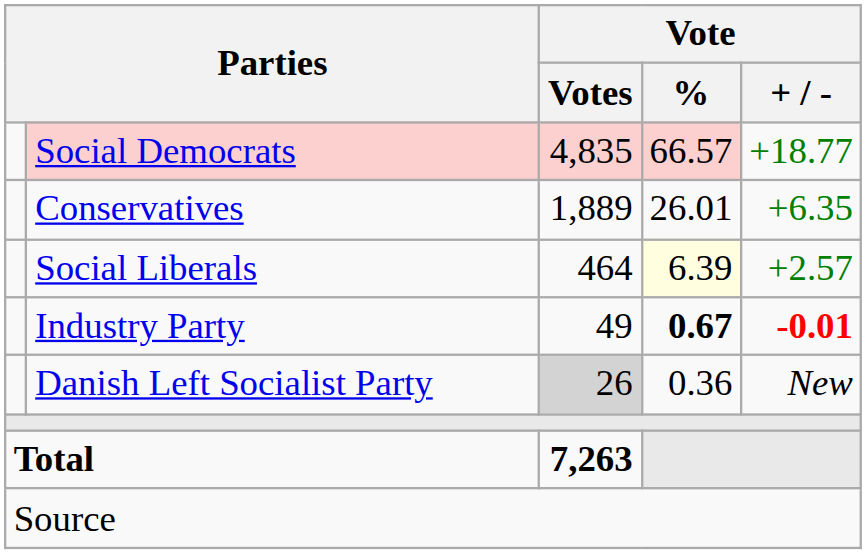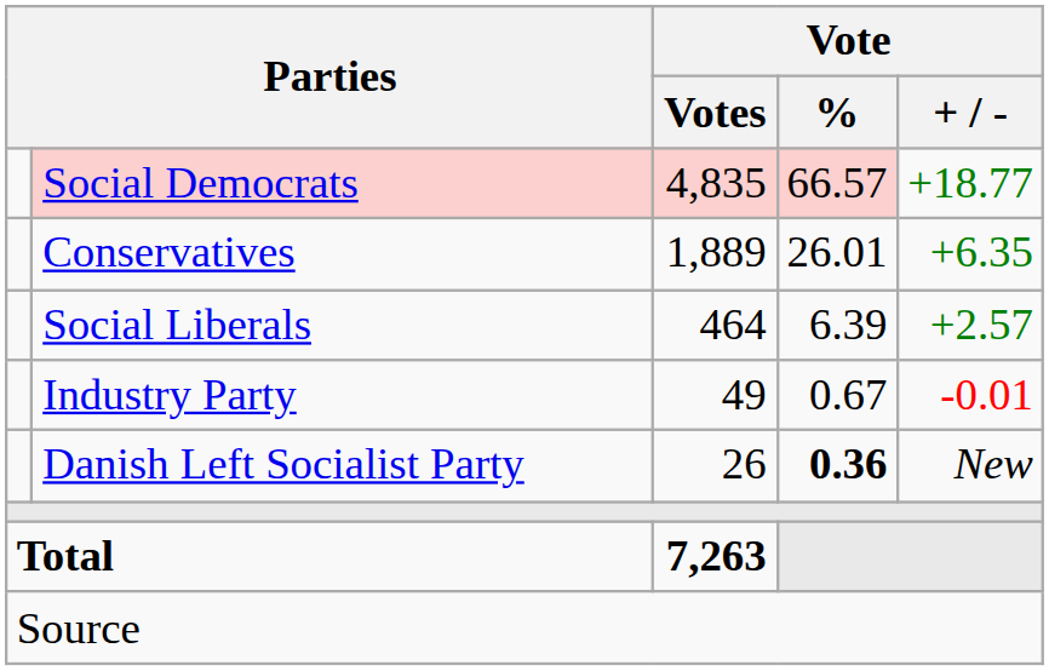Social Liberals | Vote / %: lightyellow background -> no background
Industry Party | Vote / %: bold -> normal
Industry Party | Vote / + / -: bold -> normal
Danish Left Socialist Party | Vote / Votes: lightgrey background -> no background
Danish Left Socialist Party | Vote / %: normal -> bold
